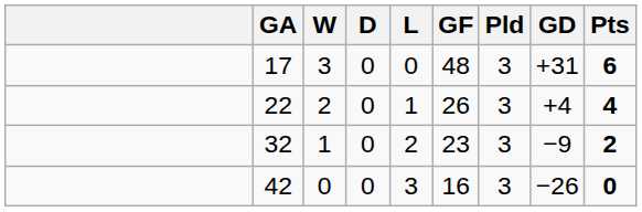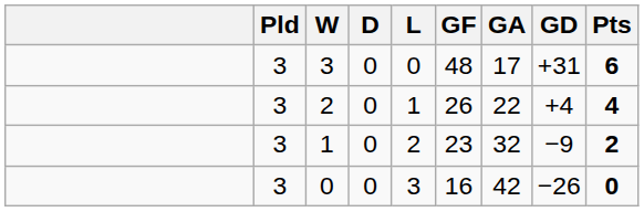columns swapped: Pld <-> GA
